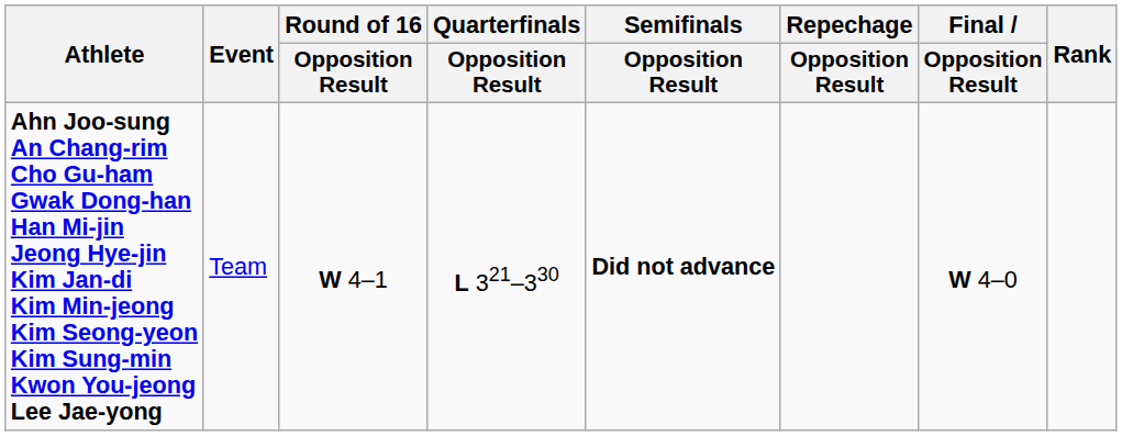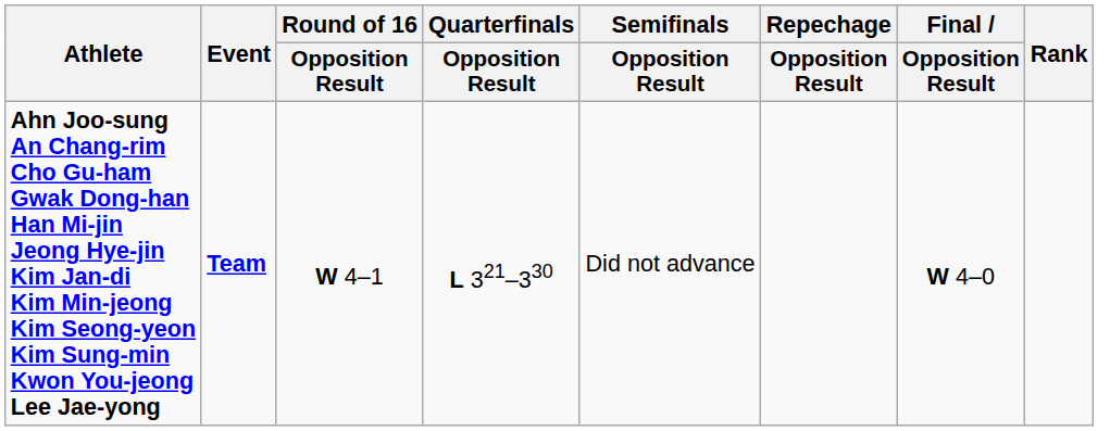row 3 | Event: normal -> bold
row 3 | Semifinals / Opposition Result: bold -> normal
